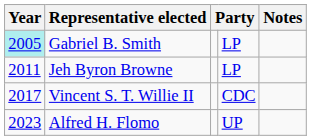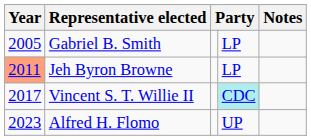Gabriel B. Smith | Year: paleturquoise background -> no background
Jeh Byron Browne | Year: no background -> lightsalmon background
Vincent S. T. Willie II | column 4: no background -> paleturquoise background
